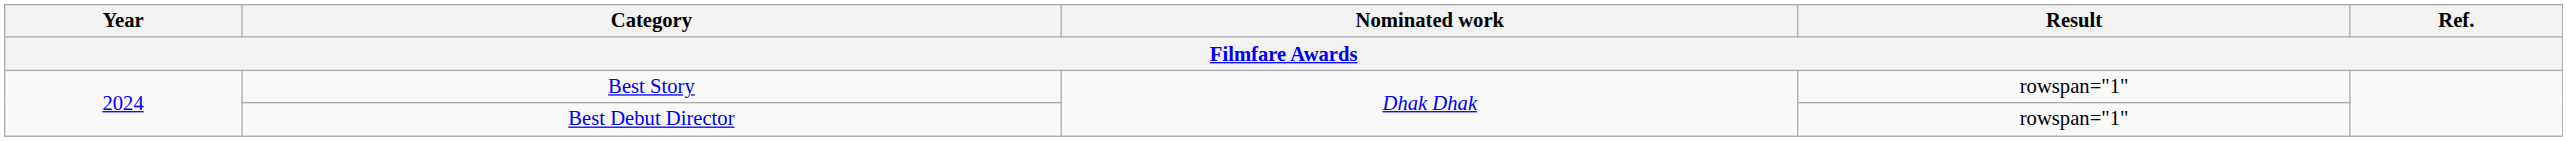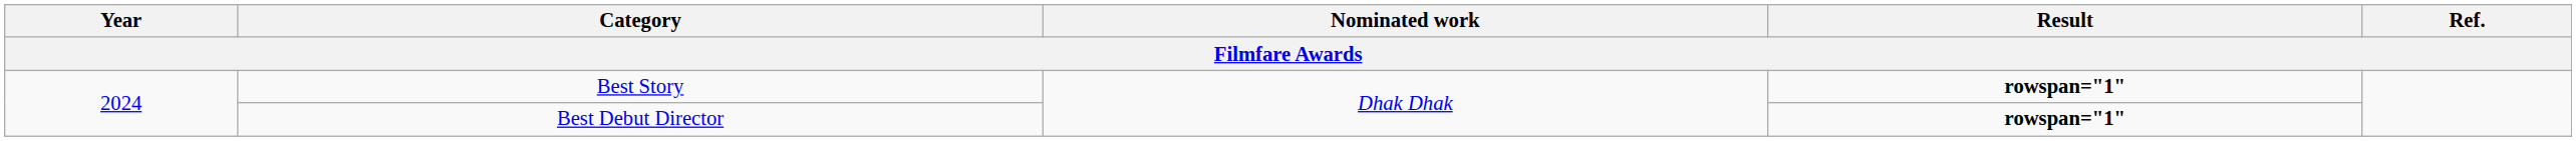Best Story | Result: normal -> bold
Best Debut Director | Result: normal -> bold
